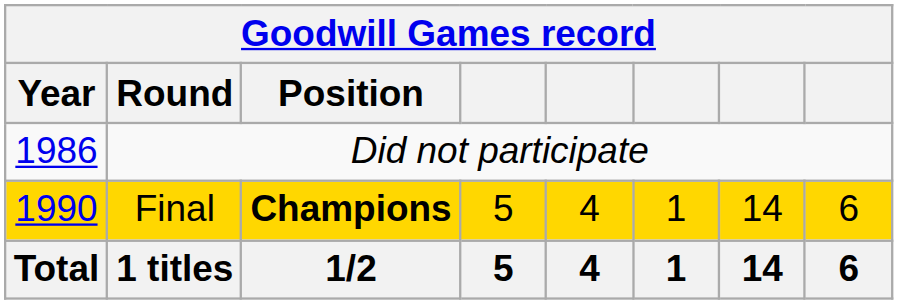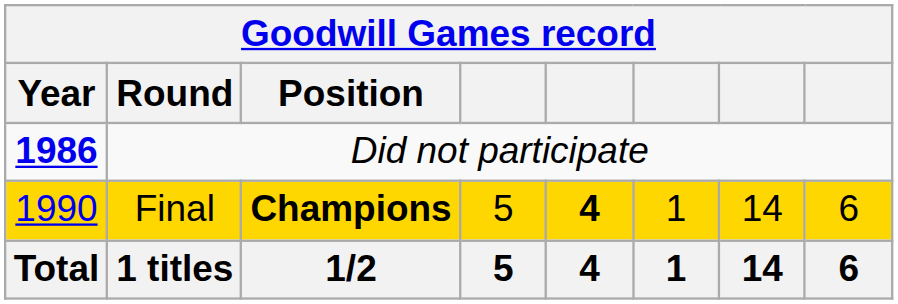Did not participate | Year: normal -> bold
Final | column 5: normal -> bold
